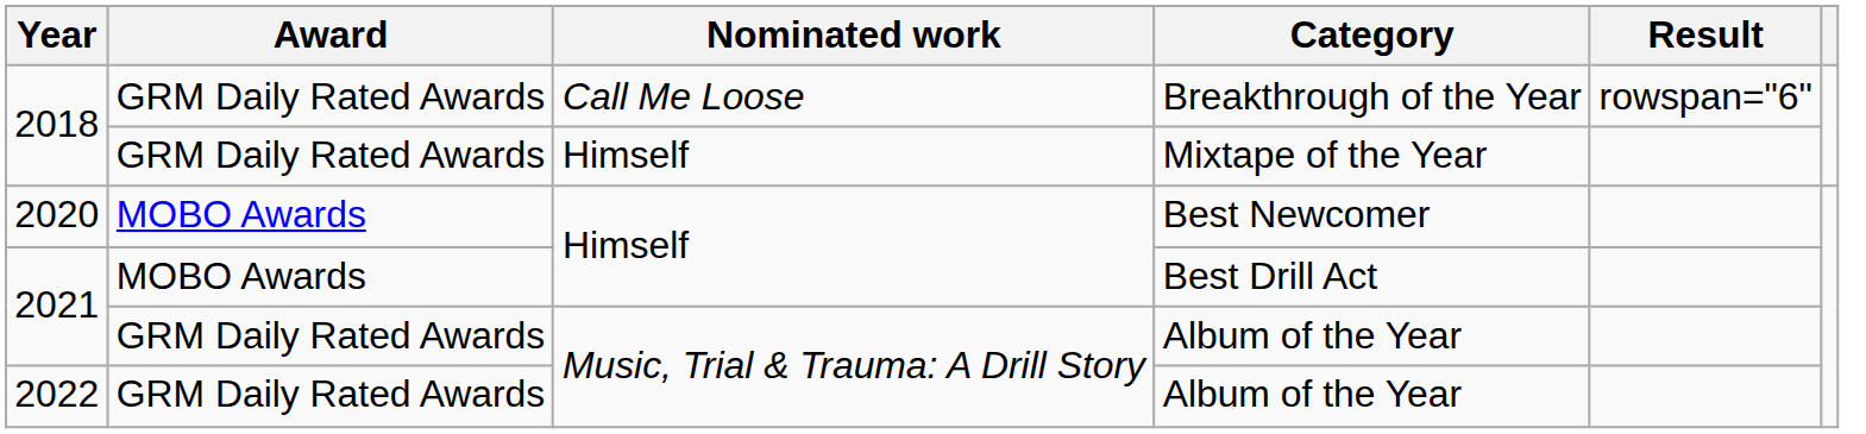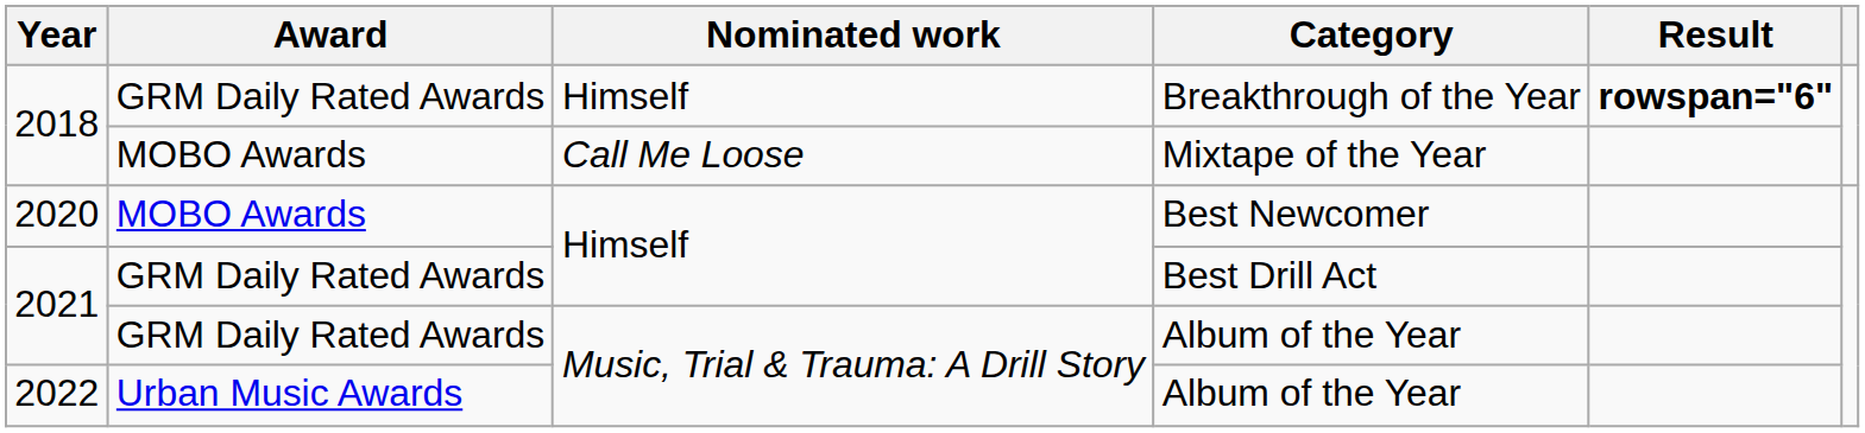Breakthrough of the Year | Nominated work: Call Me Loose -> Himself
Breakthrough of the Year | Result: normal -> bold
Mixtape of the Year | Award: GRM Daily Rated Awards -> MOBO Awards
Mixtape of the Year | Nominated work: Himself -> Call Me Loose
Best Drill Act | Award: MOBO Awards -> GRM Daily Rated Awards
2022 / Album of the Year | Award: GRM Daily Rated Awards -> Urban Music Awards
